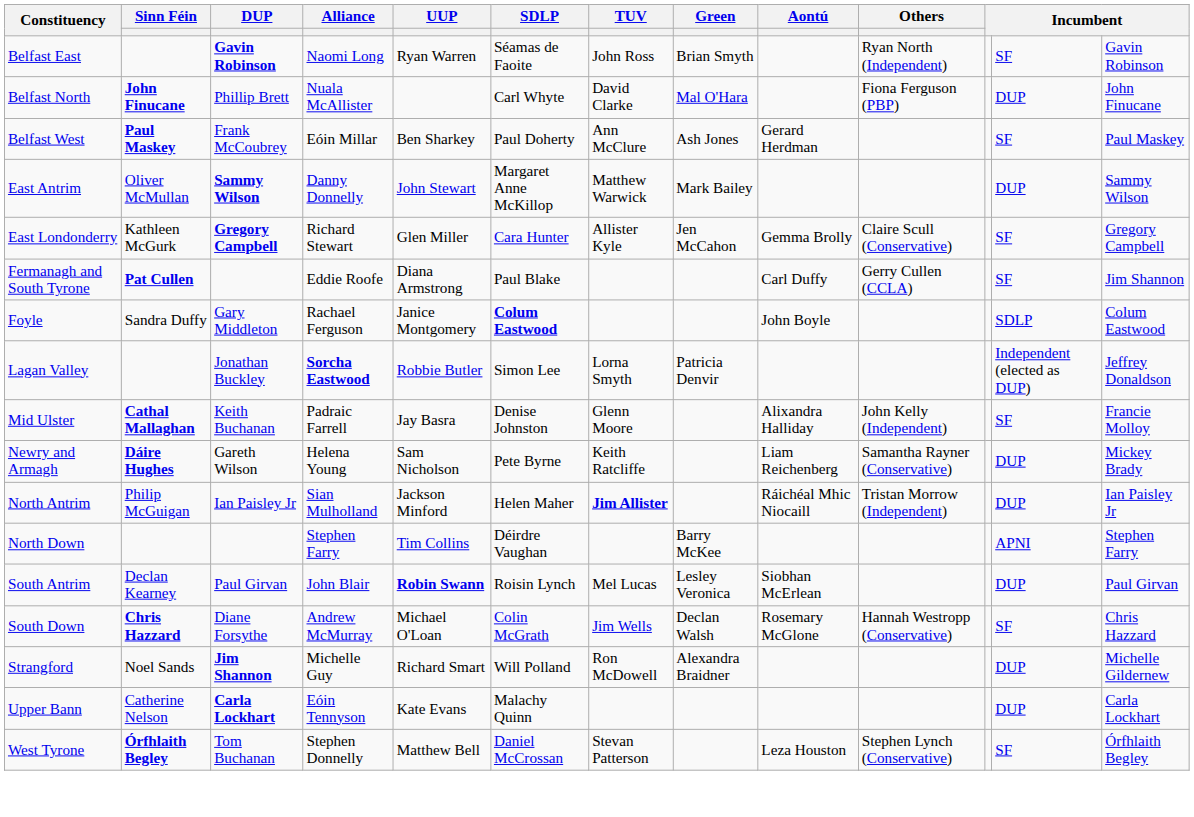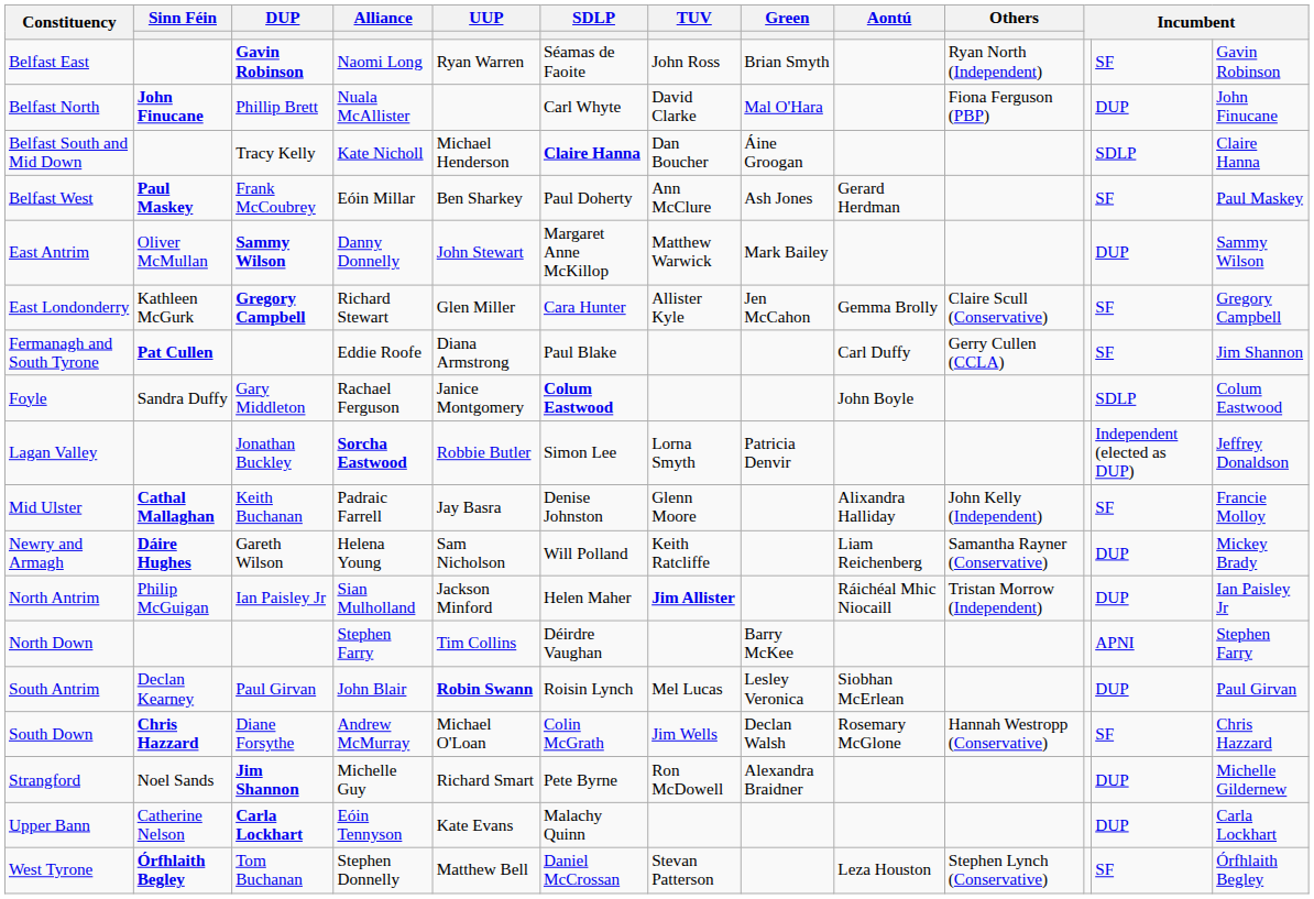+ row: Belfast South and Mid Down | Tracy Kelly | Kate Nicholl | Michael Henderson | Claire Hanna | Dan Boucher | Áine Groogan | SDLP | Claire Hanna
Newry and Armagh | SDLP: Pete Byrne -> Will Polland
Strangford | SDLP: Will Polland -> Pete Byrne
